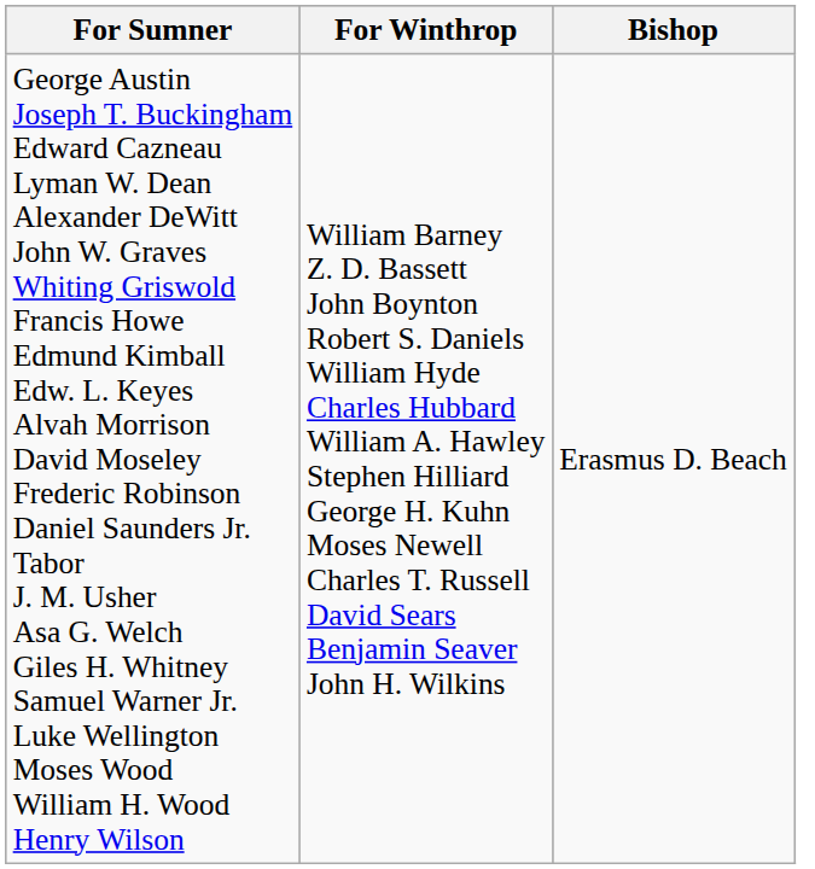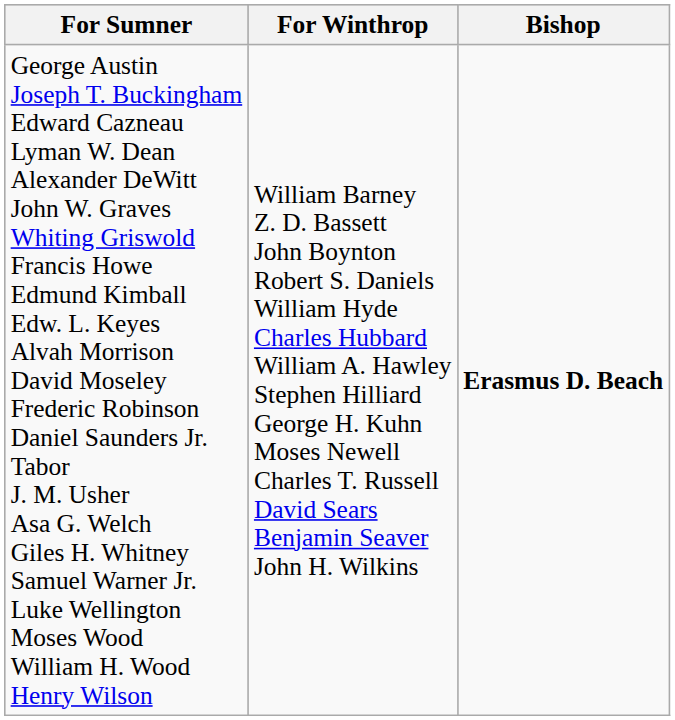row 2 | Bishop: normal -> bold
